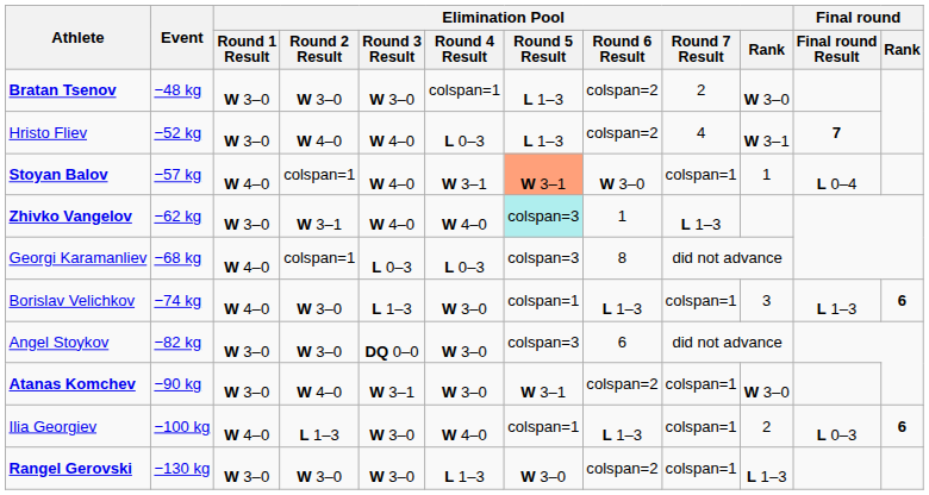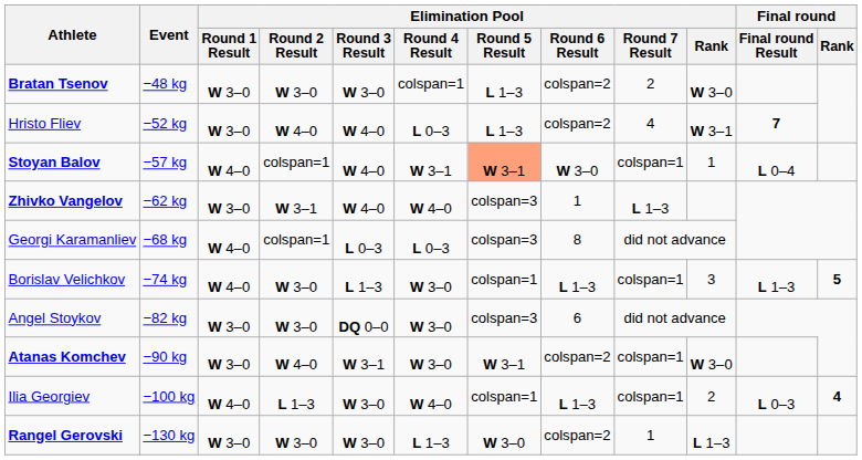Zhivko Vangelov | Elimination Pool / Round 5 Result: paleturquoise background -> no background
Borislav Velichkov | Final round / Rank: 6 -> 5
Ilia Georgiev | Final round / Rank: 6 -> 4
Rangel Gerovski | Elimination Pool / Round 7 Result: colspan=1 -> 1
